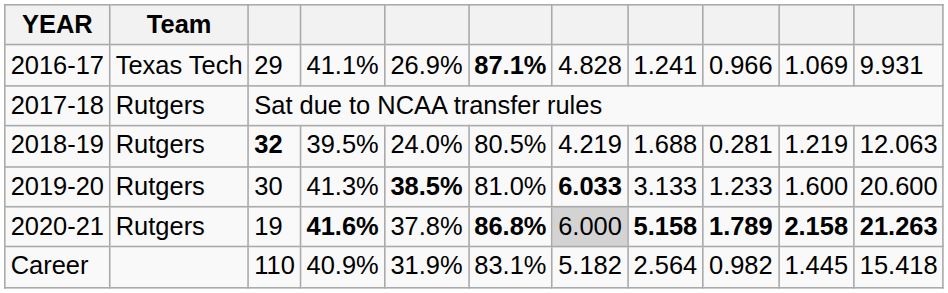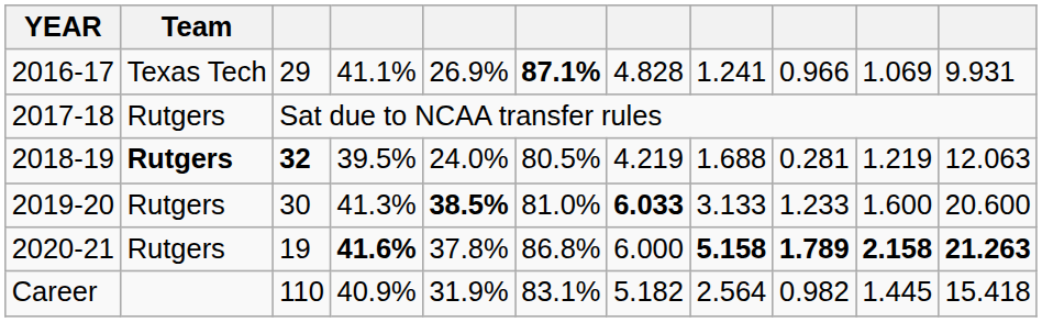2018-19 | Team: normal -> bold
2020-21 | column 6: bold -> normal
2020-21 | column 7: lightgrey background -> no background
